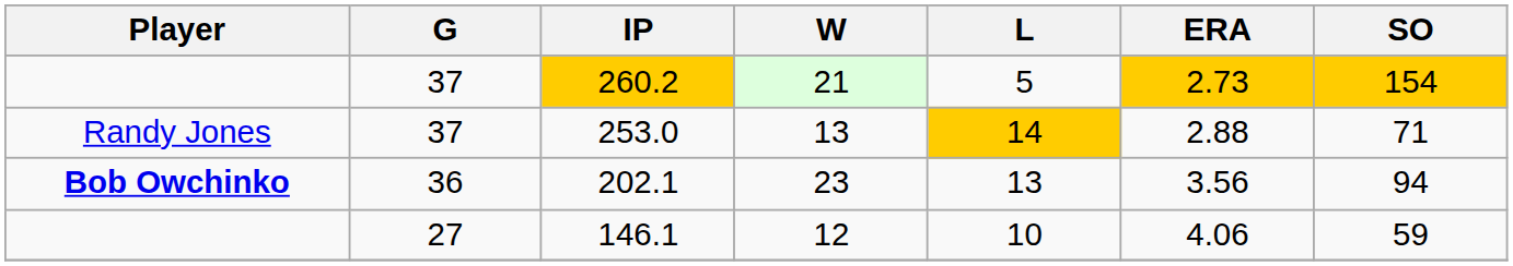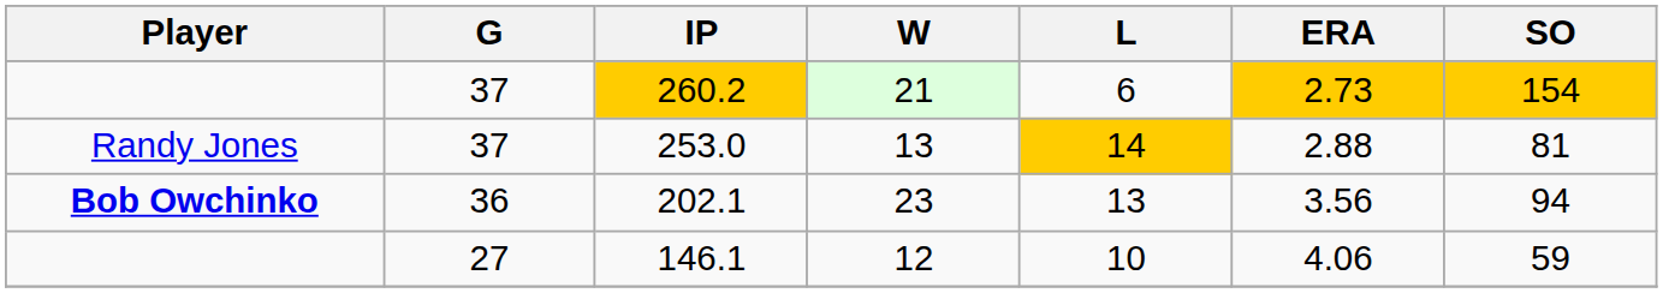260.2 | L: 5 -> 6
253.0 | SO: 71 -> 81
